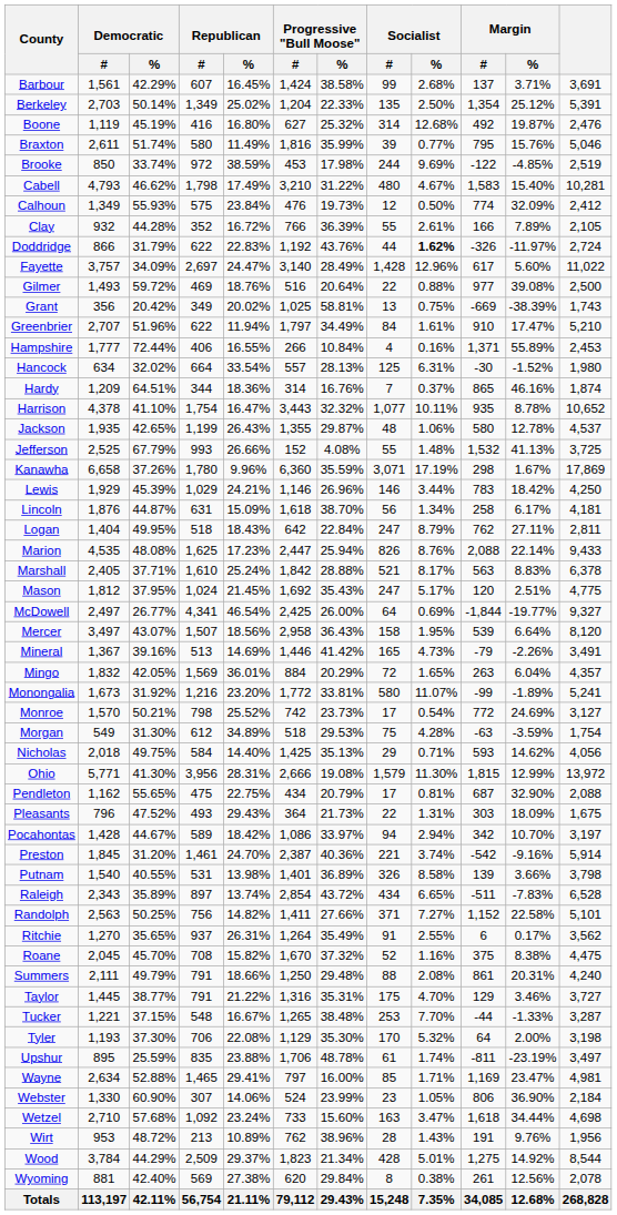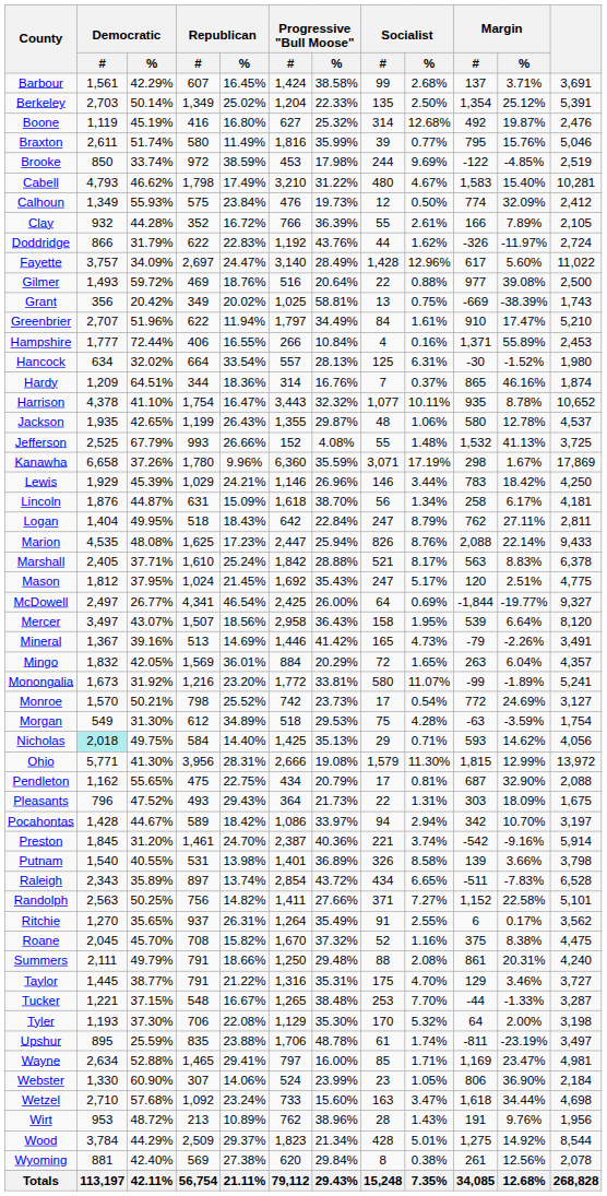Doddridge | Socialist / %: bold -> normal
Nicholas | Democratic / #: no background -> paleturquoise background
